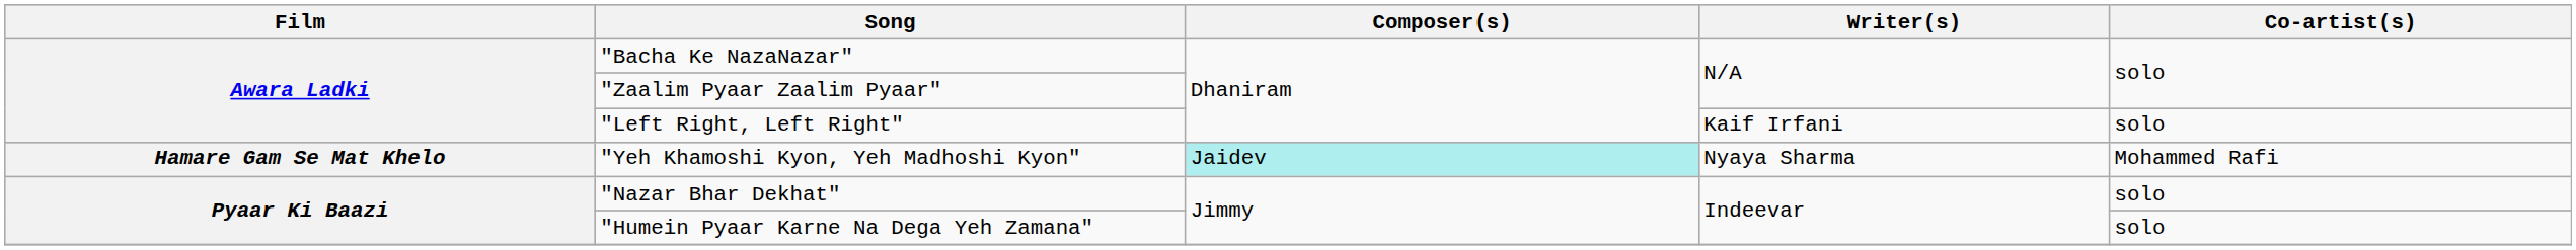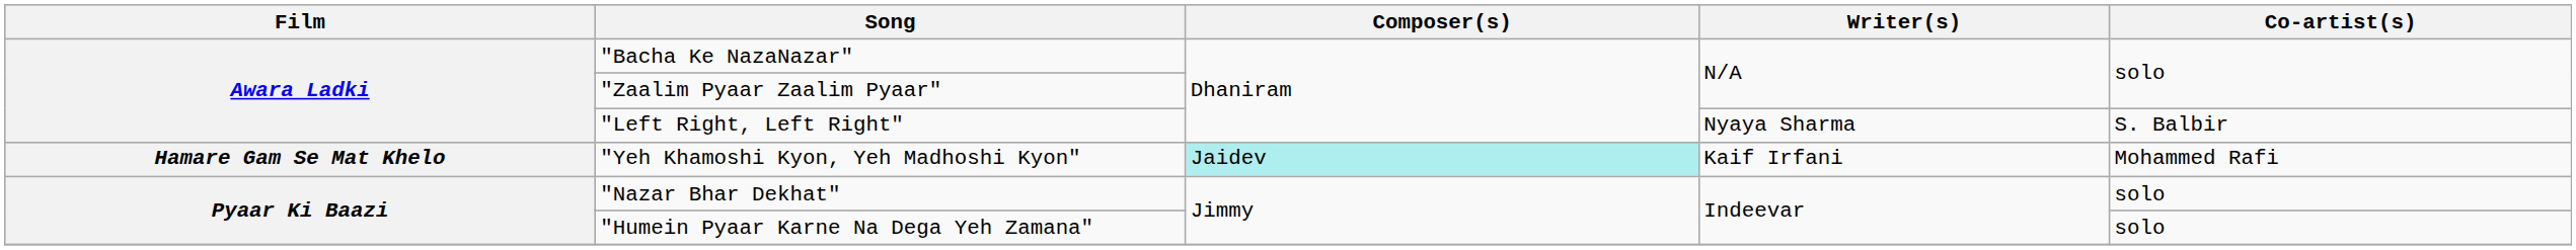"Left Right, Left Right" | Writer(s): Kaif Irfani -> Nyaya Sharma
"Left Right, Left Right" | Co-artist(s): solo -> S. Balbir
"Yeh Khamoshi Kyon, Yeh Madhoshi Kyon" | Writer(s): Nyaya Sharma -> Kaif Irfani
